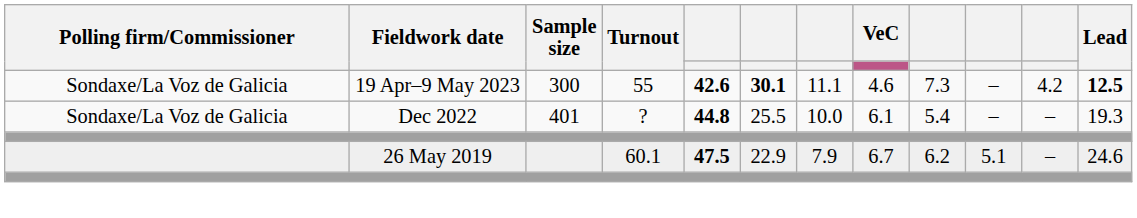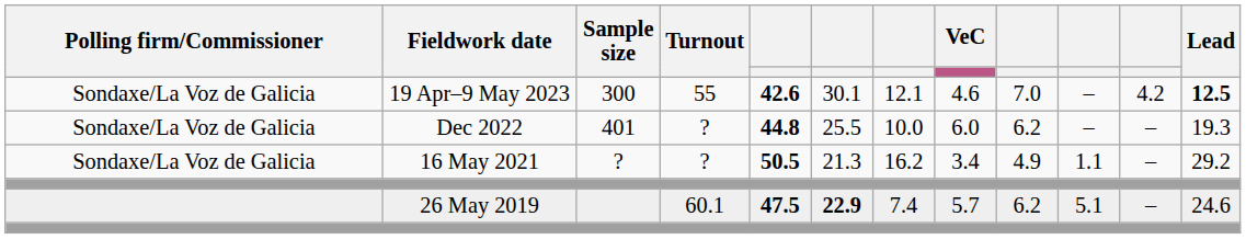19 Apr–9 May 2023 | column 6: bold -> normal
19 Apr–9 May 2023 | column 7: 11.1 -> 12.1
19 Apr–9 May 2023 | column 9: 7.3 -> 7.0
Dec 2022 | VeC: 6.1 -> 6.0
Dec 2022 | column 9: 5.4 -> 6.2
+ row: Sondaxe/La Voz de Galicia | 16 May 2021 | ? | ? | 50.5 | 21.3 | 16.2 | 3.4 | 4.9 | 1.1 | – | 29.2
26 May 2019 | column 6: normal -> bold
26 May 2019 | column 7: 7.9 -> 7.4
26 May 2019 | VeC: 6.7 -> 5.7
